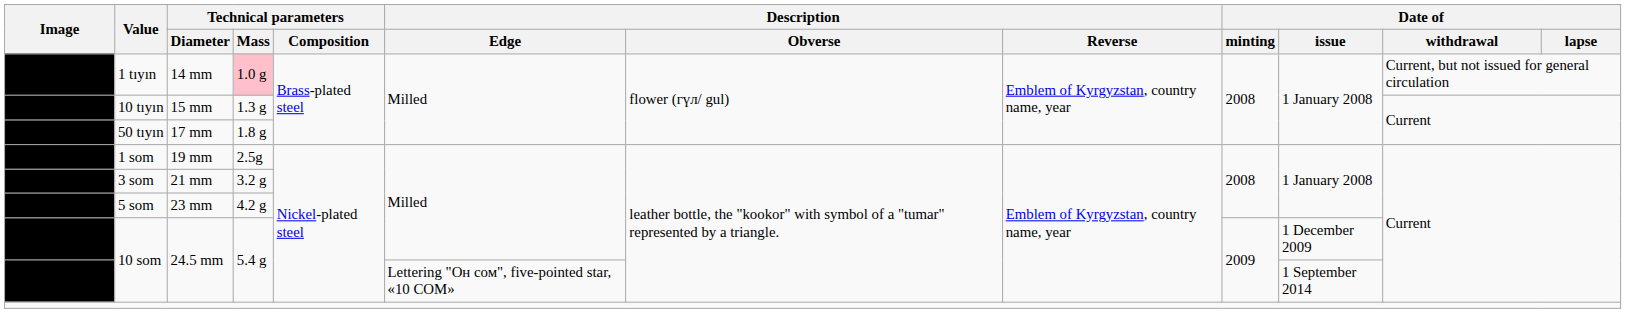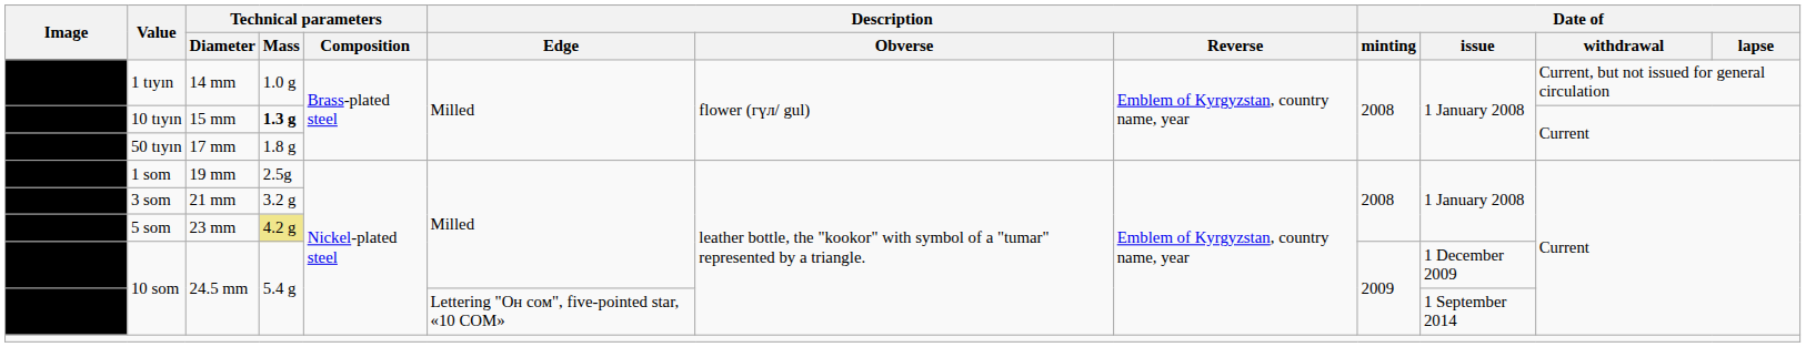1 tıyın | Technical parameters / Mass: pink background -> no background
10 tıyın | Technical parameters / Mass: normal -> bold
5 som | Technical parameters / Mass: no background -> khaki background
